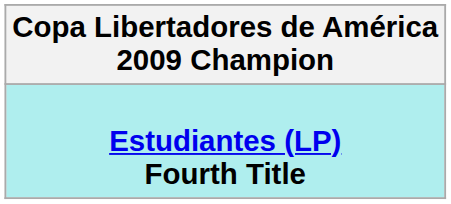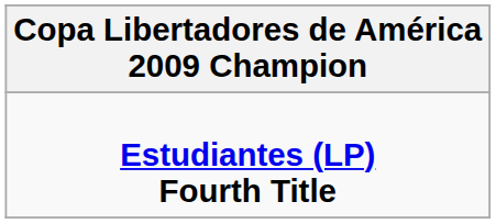row 2 | column 1: paleturquoise background -> no background
